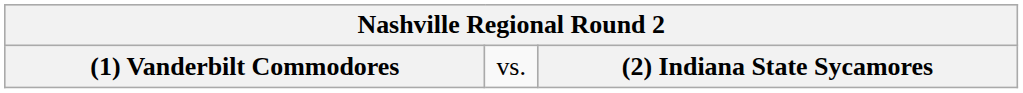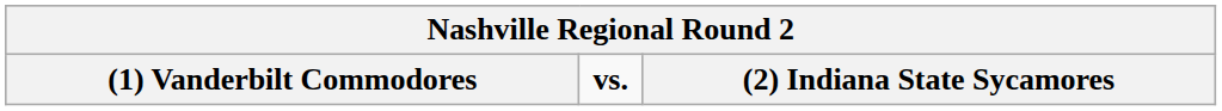(1) Vanderbilt Commodores | column 2: normal -> bold
